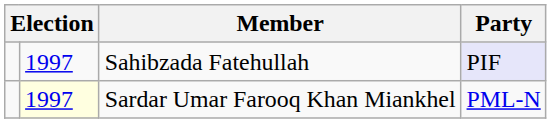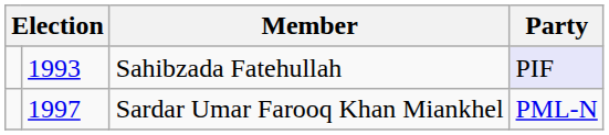Sahibzada Fatehullah | column 2: 1997 -> 1993
Sardar Umar Farooq Khan Miankhel | column 2: lightyellow background -> no background
